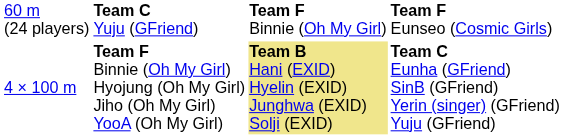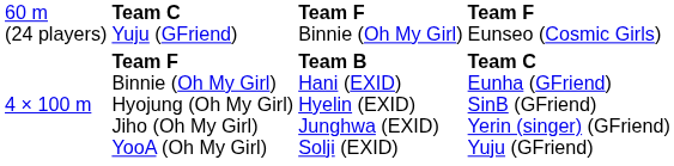row 2 | column 3: khaki background -> no background
